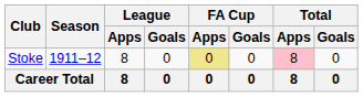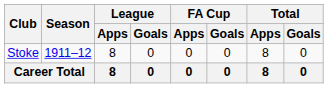Stoke | FA Cup / Apps: khaki background -> no background
Stoke | Total / Apps: pink background -> no background
